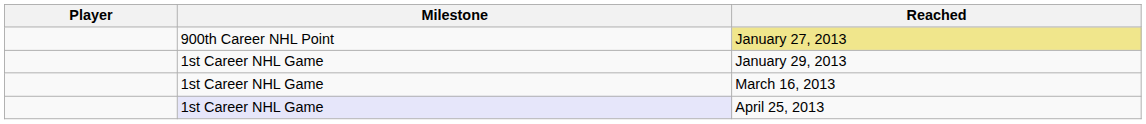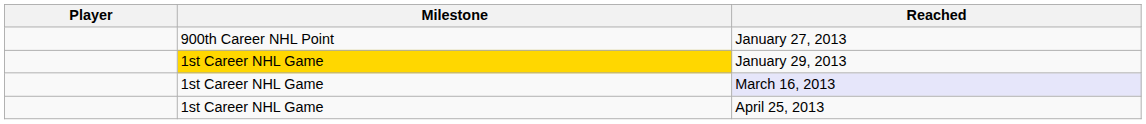row 2 | Reached: khaki background -> no background
row 3 | Milestone: no background -> gold background
row 4 | Reached: no background -> lavender background
row 5 | Milestone: lavender background -> no background
